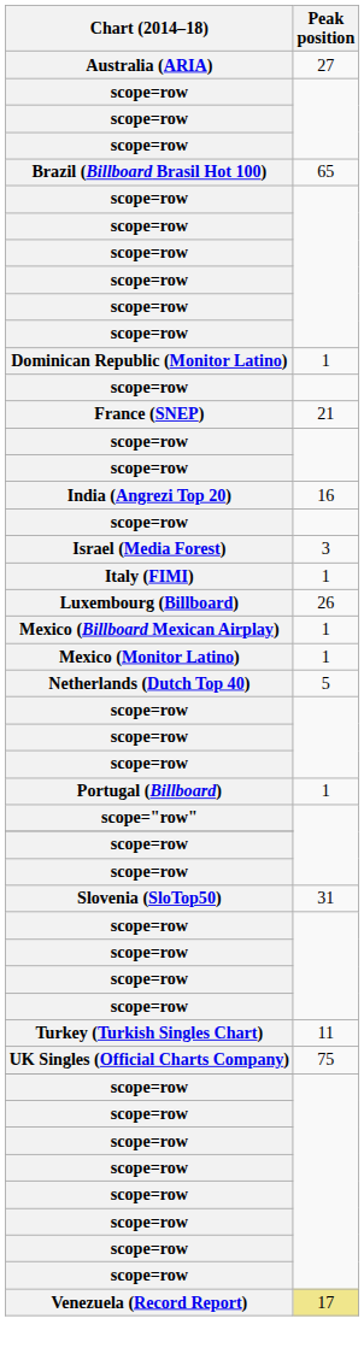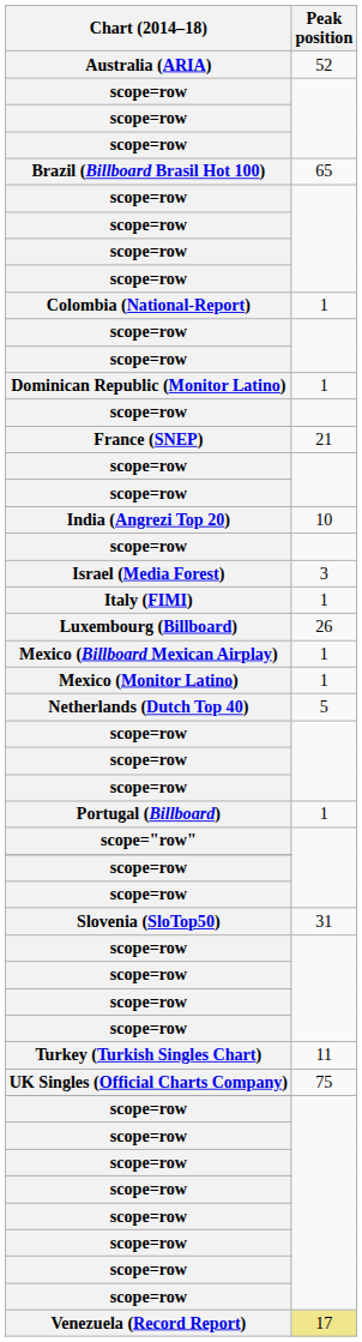Australia (ARIA) | Peak position: 27 -> 52
+ row: Colombia (National-Report) | 1
India (Angrezi Top 20) | Peak position: 16 -> 10
